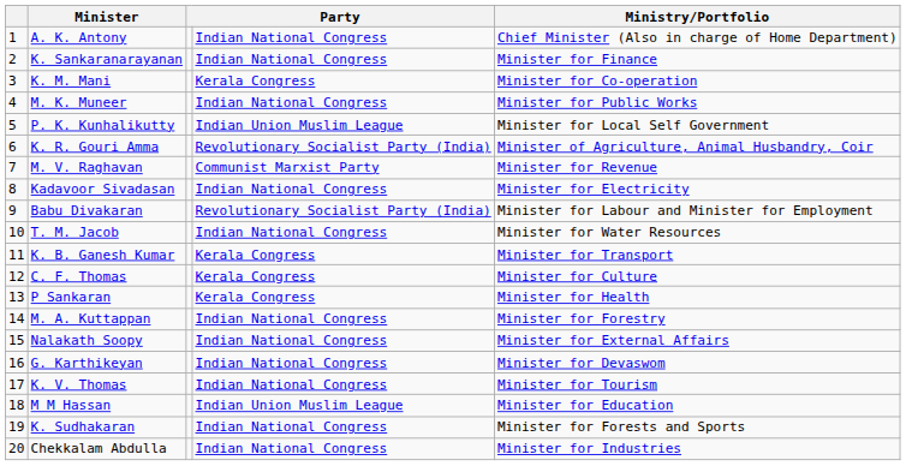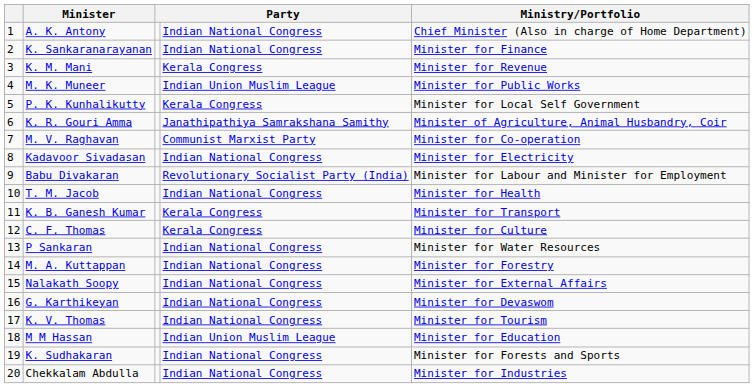K. M. Mani | Ministry/Portfolio: Minister for Co-operation -> Minister for Revenue
M. K. Muneer | column 4: Indian National Congress -> Indian Union Muslim League
P. K. Kunhalikutty | column 4: Indian Union Muslim League -> Kerala Congress
K. R. Gouri Amma | column 4: Revolutionary Socialist Party (India) -> Janathipathiya Samrakshana Samithy
M. V. Raghavan | Ministry/Portfolio: Minister for Revenue -> Minister for Co-operation
T. M. Jacob | Ministry/Portfolio: Minister for Water Resources -> Minister for Health
P Sankaran | column 4: Kerala Congress -> Indian National Congress
P Sankaran | Ministry/Portfolio: Minister for Health -> Minister for Water Resources
